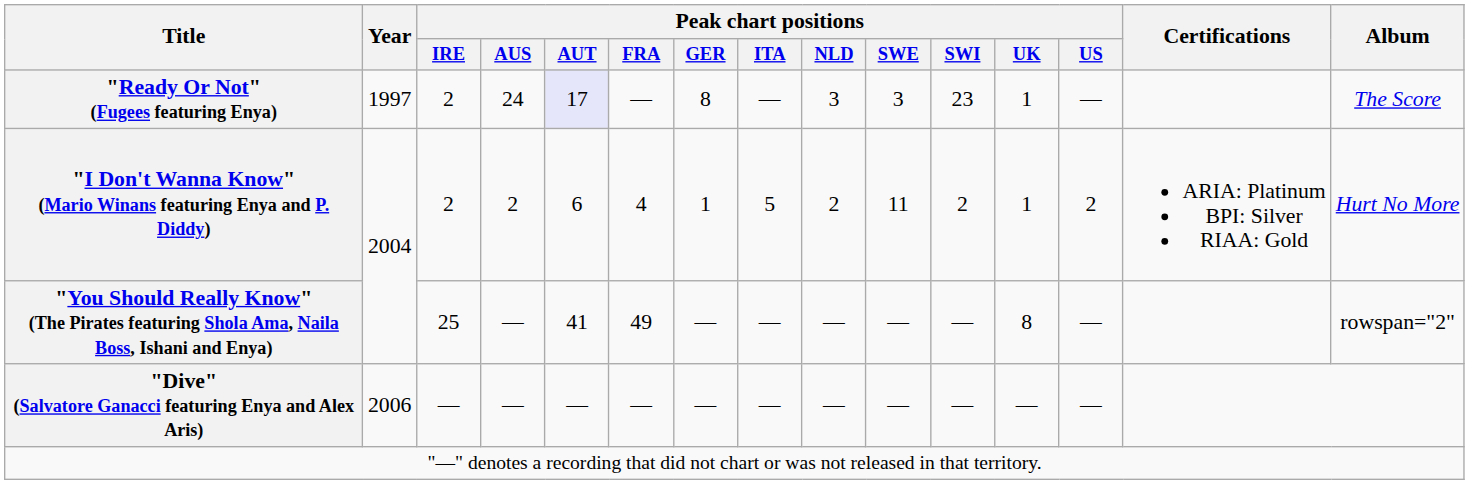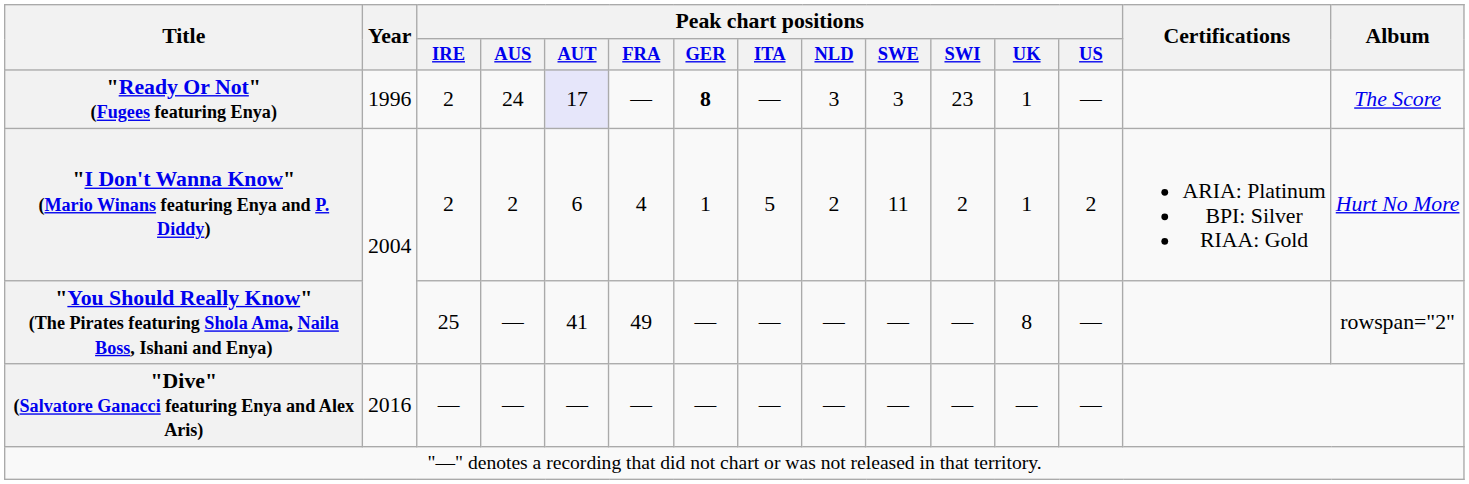"Ready Or Not" (Fugees featuring Enya) | Year: 1997 -> 1996
"Ready Or Not" (Fugees featuring Enya) | Peak chart positions / GER: normal -> bold
"Dive" (Salvatore Ganacci featuring Enya and Alex Aris) | Year: 2006 -> 2016
